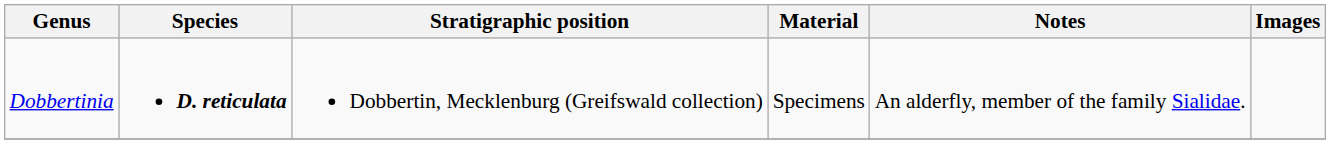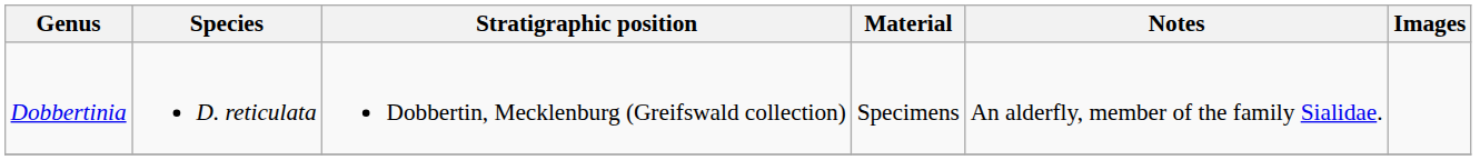Dobbertinia | Species: bold -> normal
